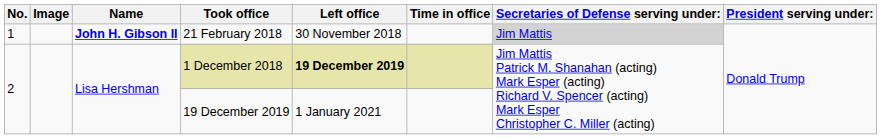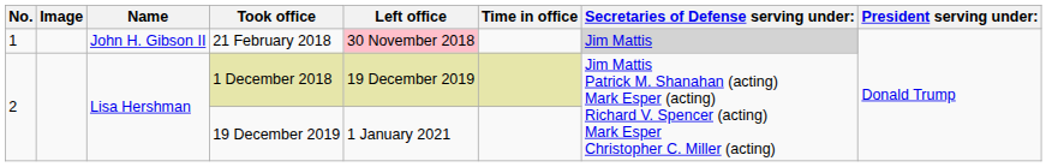21 February 2018 | Name: bold -> normal
21 February 2018 | Left office: no background -> pink background
1 December 2018 | Left office: bold -> normal
